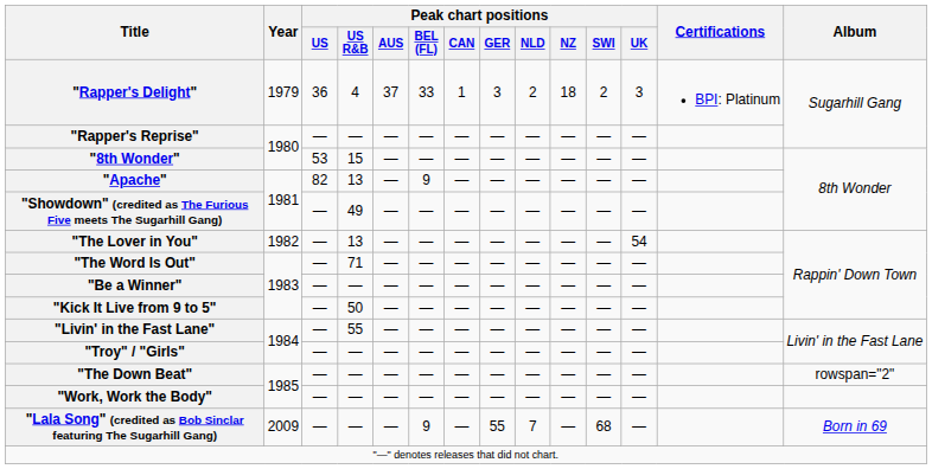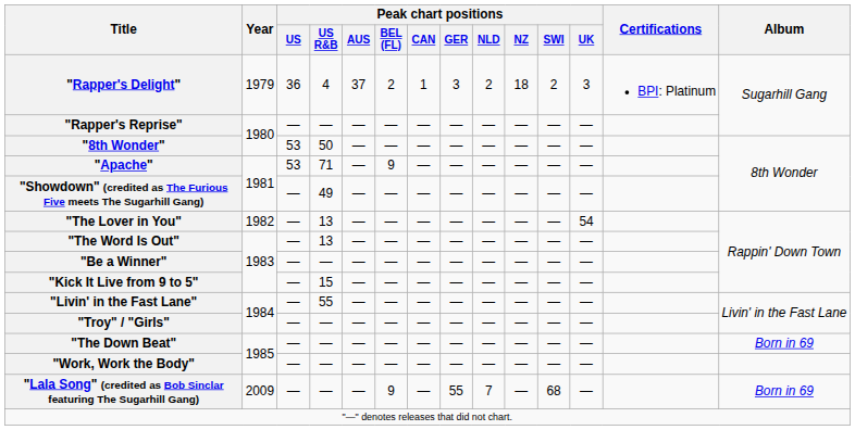"Rapper's Delight" | Peak chart positions / BEL (FL): 33 -> 2
"8th Wonder" | Peak chart positions / US R&B: 15 -> 50
"Apache" | Peak chart positions / US: 82 -> 53
"Apache" | Peak chart positions / US R&B: 13 -> 71
"The Word Is Out" | Peak chart positions / US R&B: 71 -> 13
"Kick It Live from 9 to 5" | Peak chart positions / US R&B: 50 -> 15
"The Down Beat" | Album: rowspan="2" -> Born in 69
